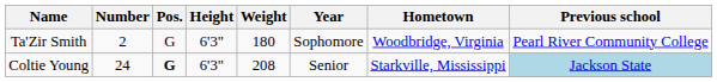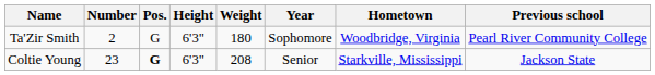Coltie Young | Number: 24 -> 23
Coltie Young | Previous school: lightblue background -> no background
